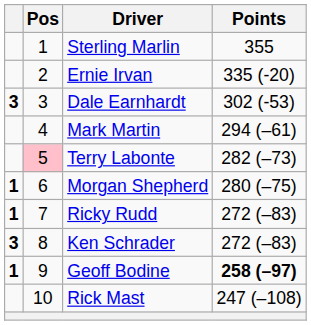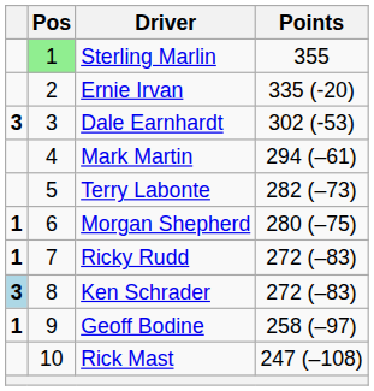Sterling Marlin | Pos: no background -> lightgreen background
Terry Labonte | Pos: pink background -> no background
Ken Schrader | column 1: no background -> lightblue background
Geoff Bodine | Points: bold -> normal
